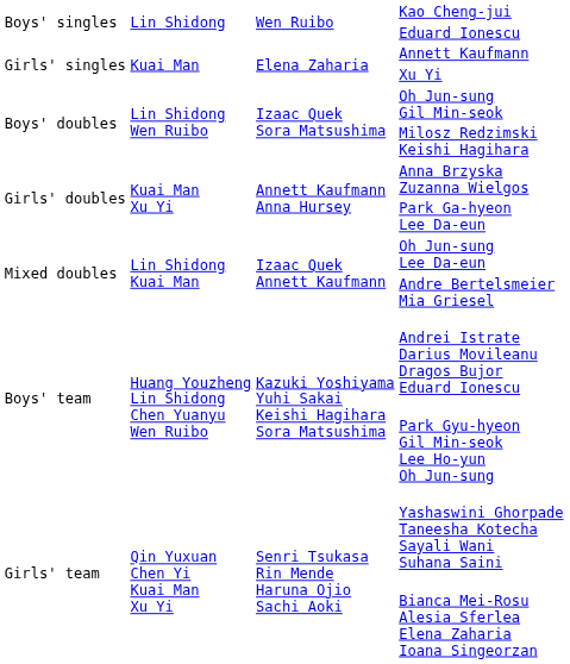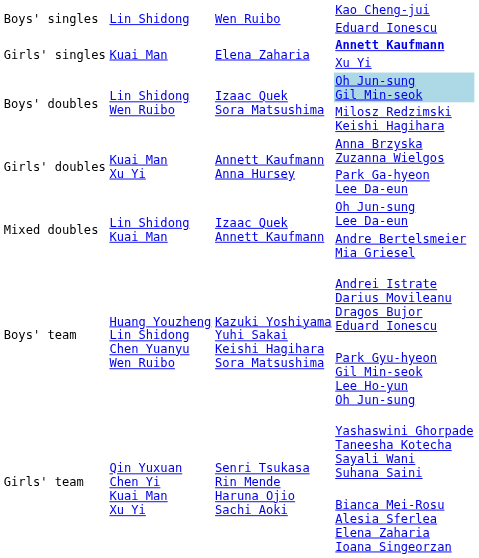Annett Kaufmann | column 4: normal -> bold
Oh Jun-sung Gil Min-seok | column 4: no background -> lightblue background
